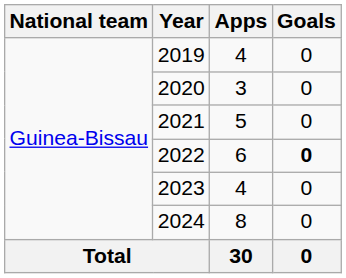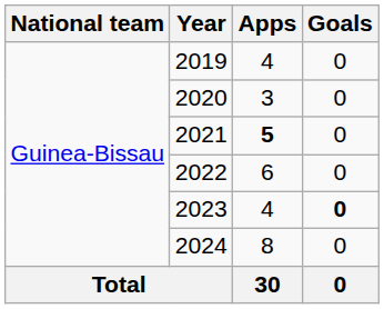2021 | Apps: normal -> bold
2022 | Goals: bold -> normal
2023 | Goals: normal -> bold
